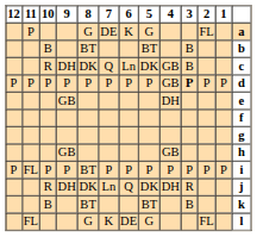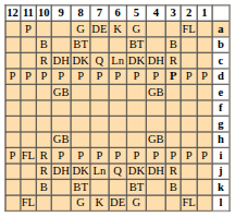row 4 | 4: GB -> DH
row 4 | 3: B -> R
row 5 | 4: GB -> P
row 6 | 4: DH -> GB
row 10 | 10: P -> R
row 10 | 8: BT -> P
